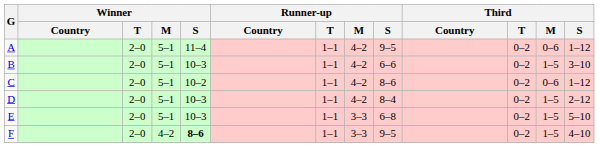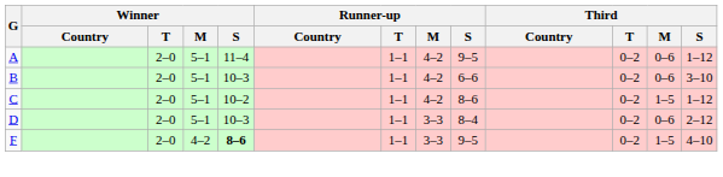B | Third / M: 1–5 -> 0–6
C | Third / M: 0–6 -> 1–5
D | Runner-up / M: 4–2 -> 3–3
D | Third / M: 1–5 -> 0–6
- row: E | 2–0 | 5–1 | 10–3 | 1–1 | 3–3 | 6–8 | 0–2 | 1–5 | 5–10
